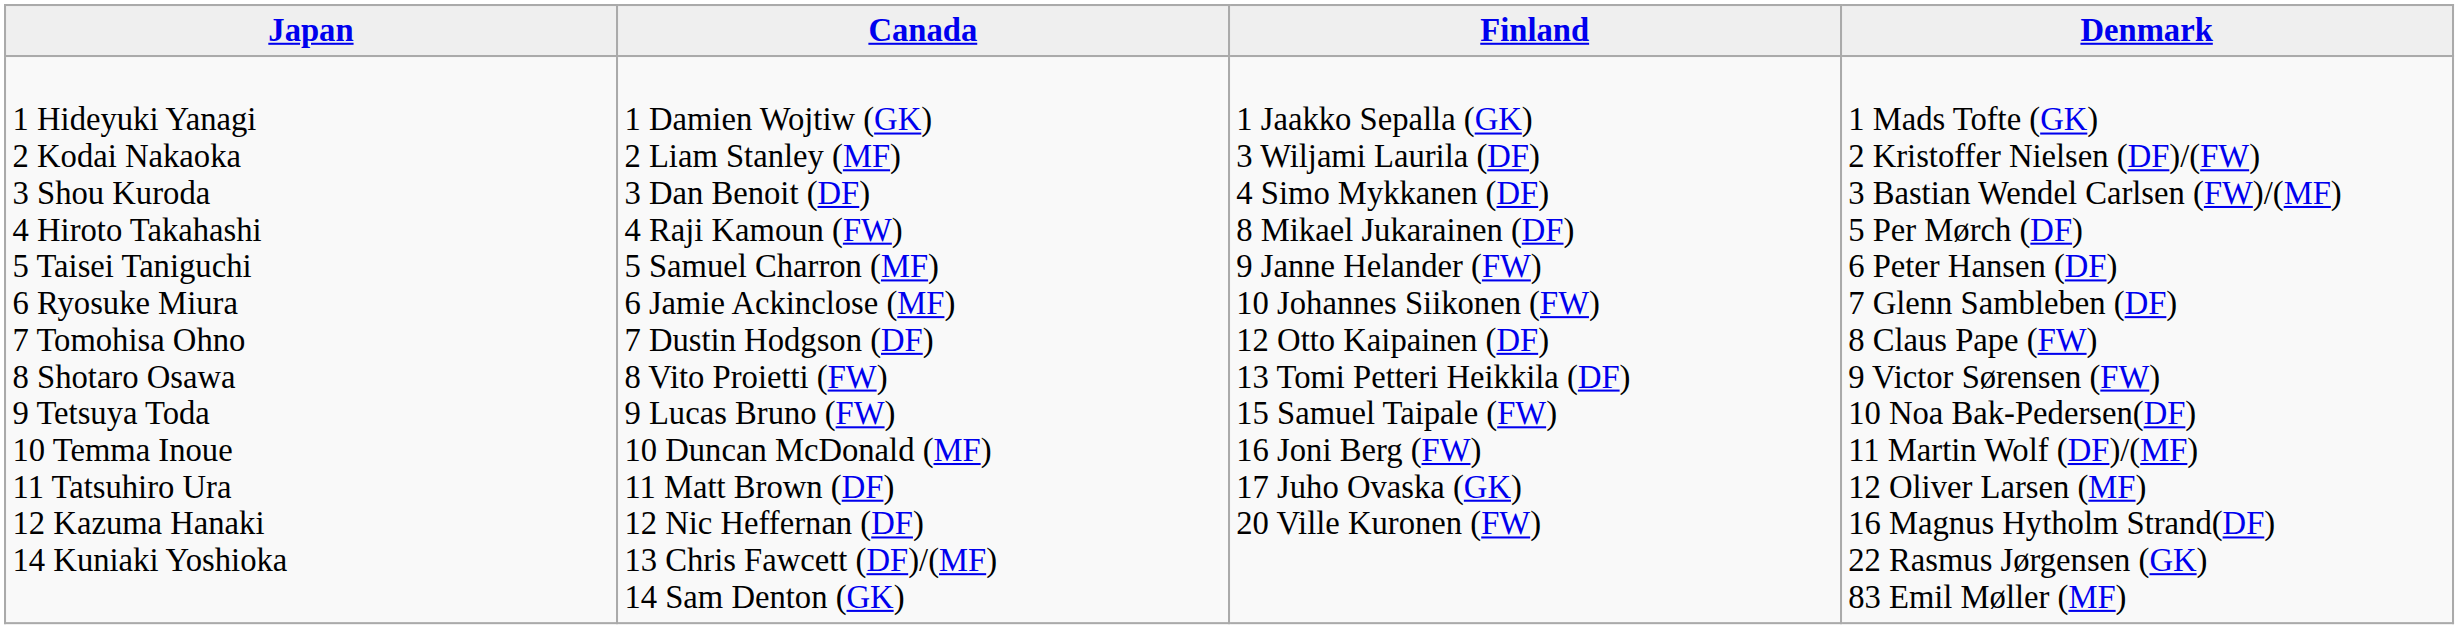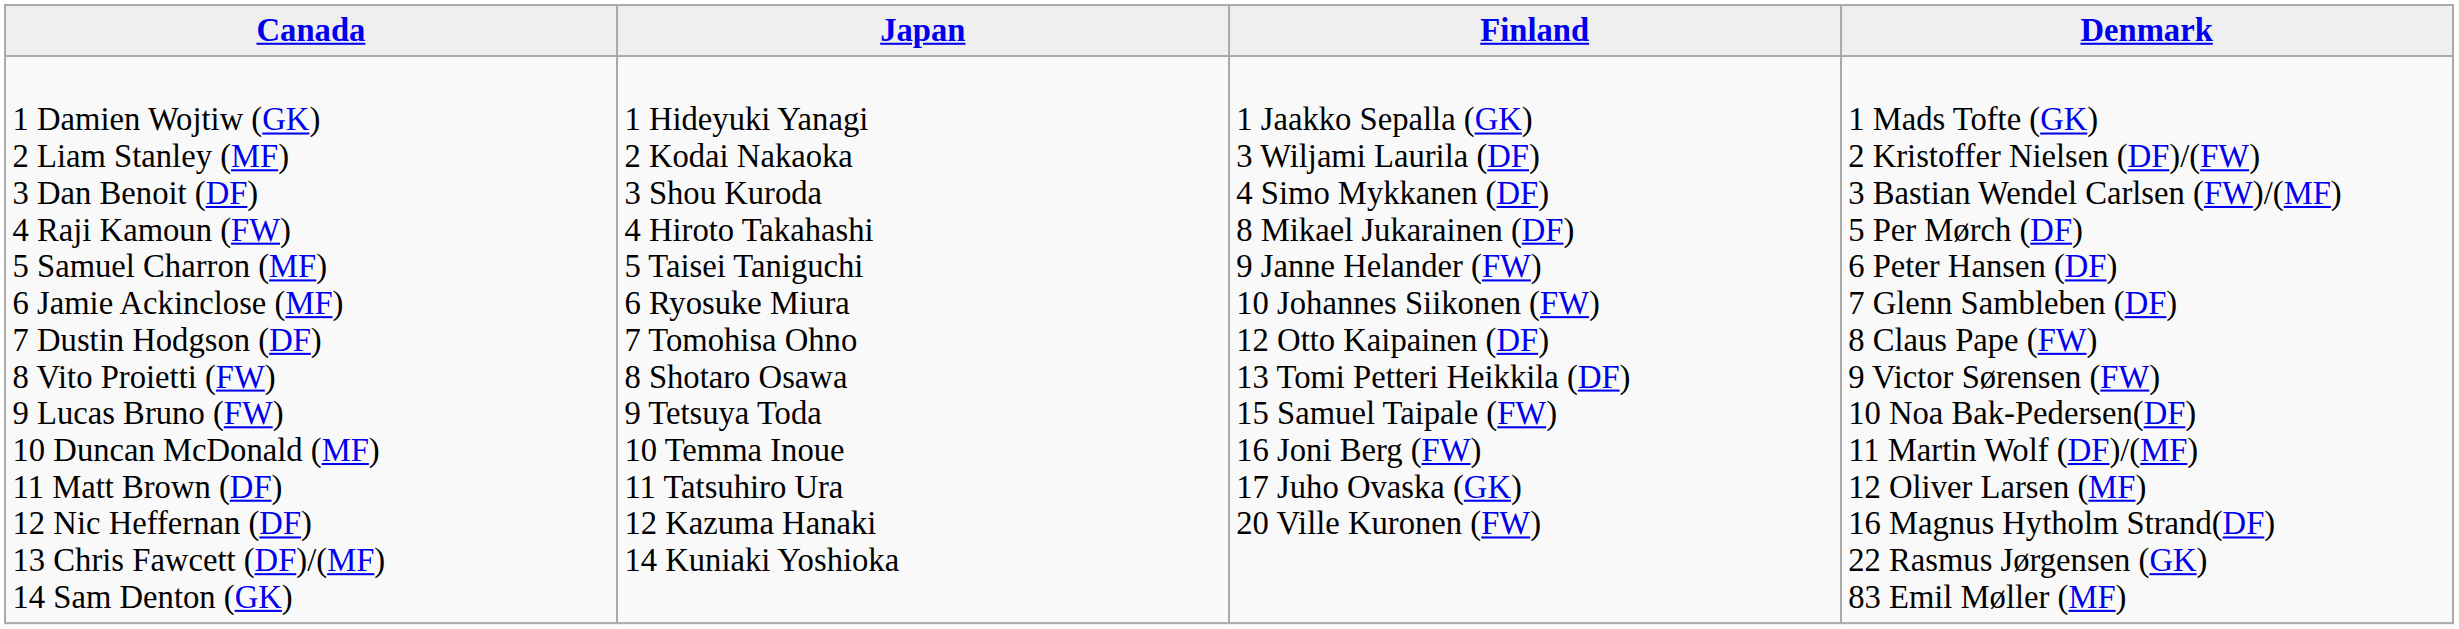columns swapped: Canada <-> Japan
